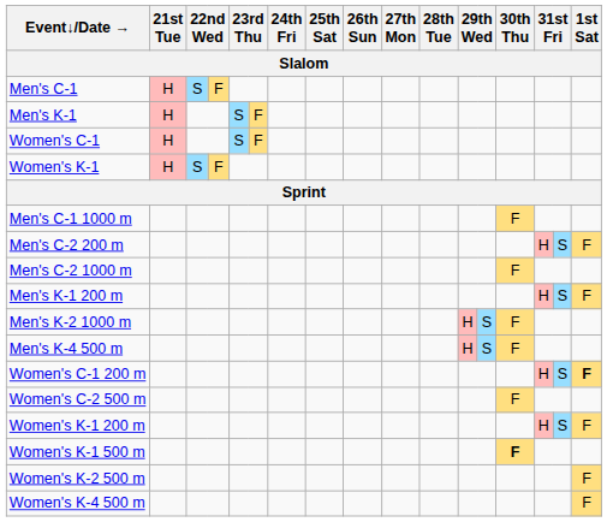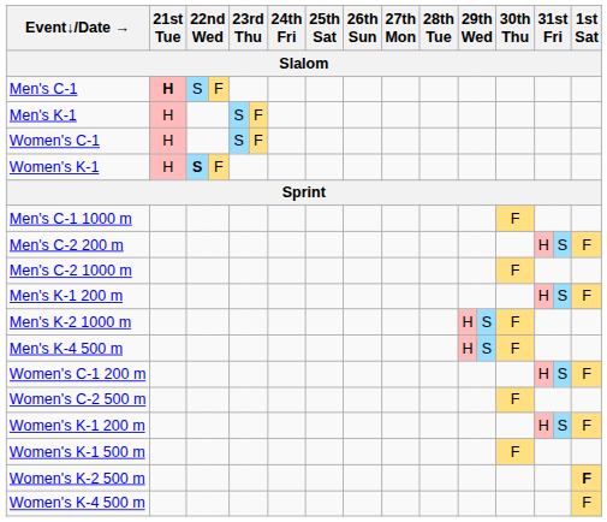Men's C-1 | 21st Tue: normal -> bold
Women's K-1 | column 3: normal -> bold
Women's C-1 200 m | 1st Sat: bold -> normal
Women's K-1 500 m | 30th Thu: bold -> normal
Women's K-2 500 m | 1st Sat: normal -> bold
